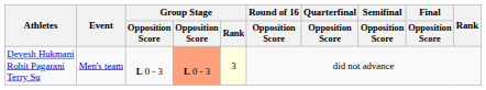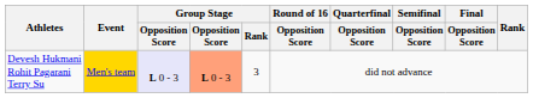Devesh Hukmani Rohit Pagarani Terry Su | Event: no background -> gold background
Devesh Hukmani Rohit Pagarani Terry Su | column 3: no background -> lavender background
Devesh Hukmani Rohit Pagarani Terry Su | Group Stage / Rank: lightyellow background -> no background
